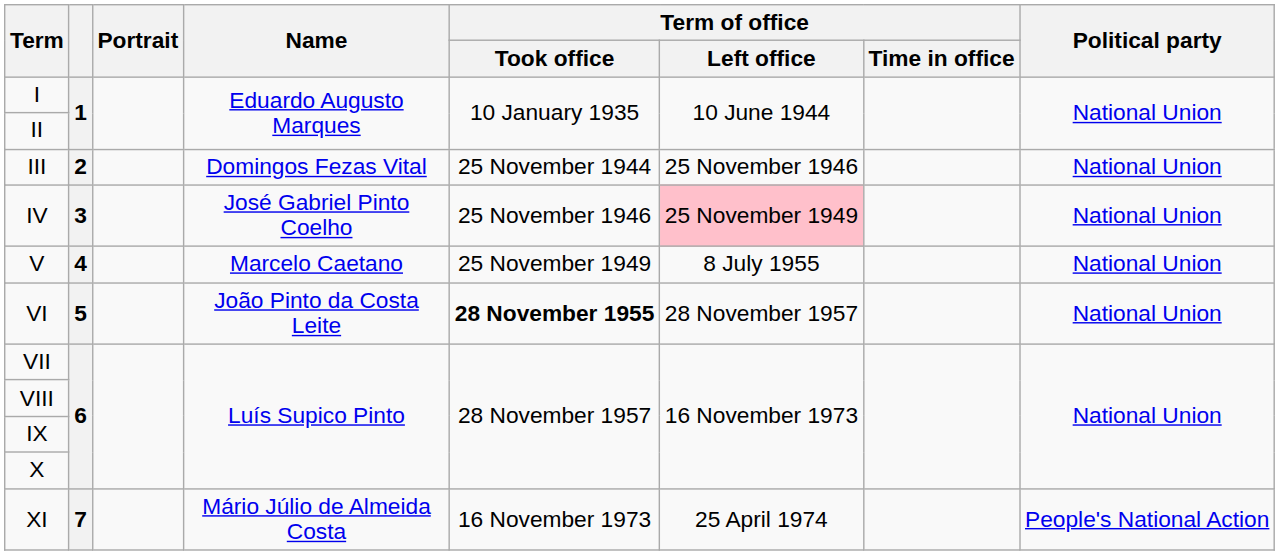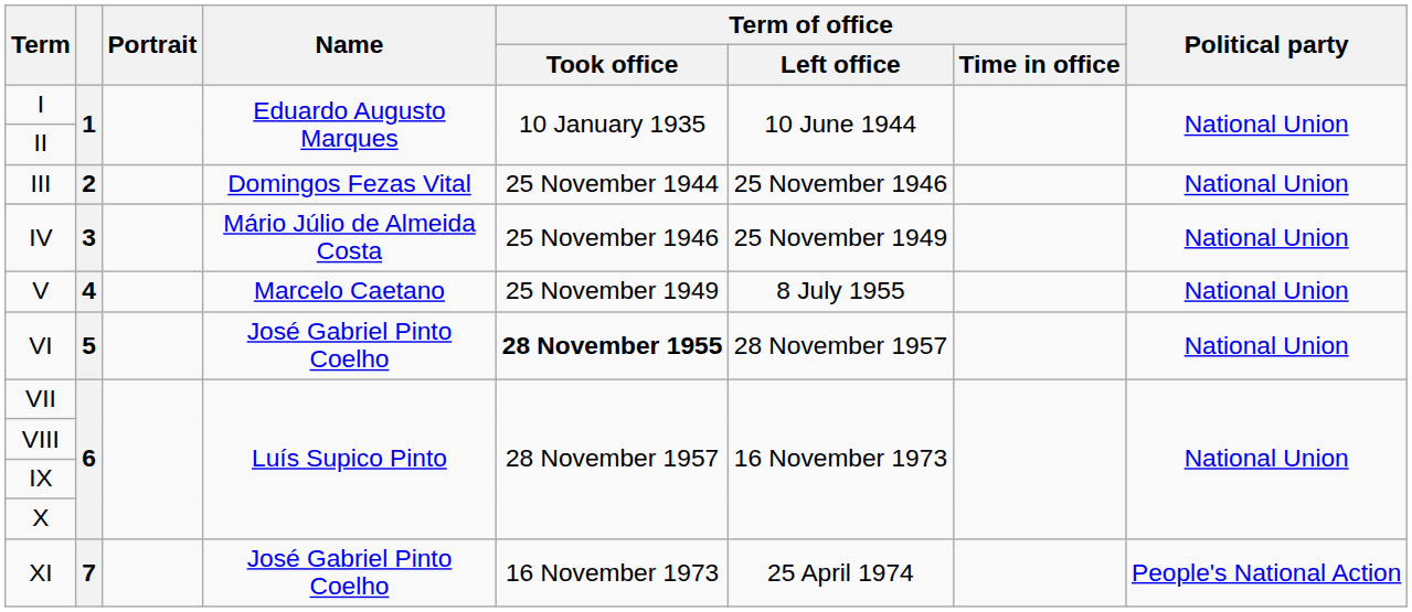IV / 3 | Name: José Gabriel Pinto Coelho -> Mário Júlio de Almeida Costa
IV / 3 | Term of office / Left office: pink background -> no background
VI / 5 | Name: João Pinto da Costa Leite -> José Gabriel Pinto Coelho
XI | Name: Mário Júlio de Almeida Costa -> José Gabriel Pinto Coelho
